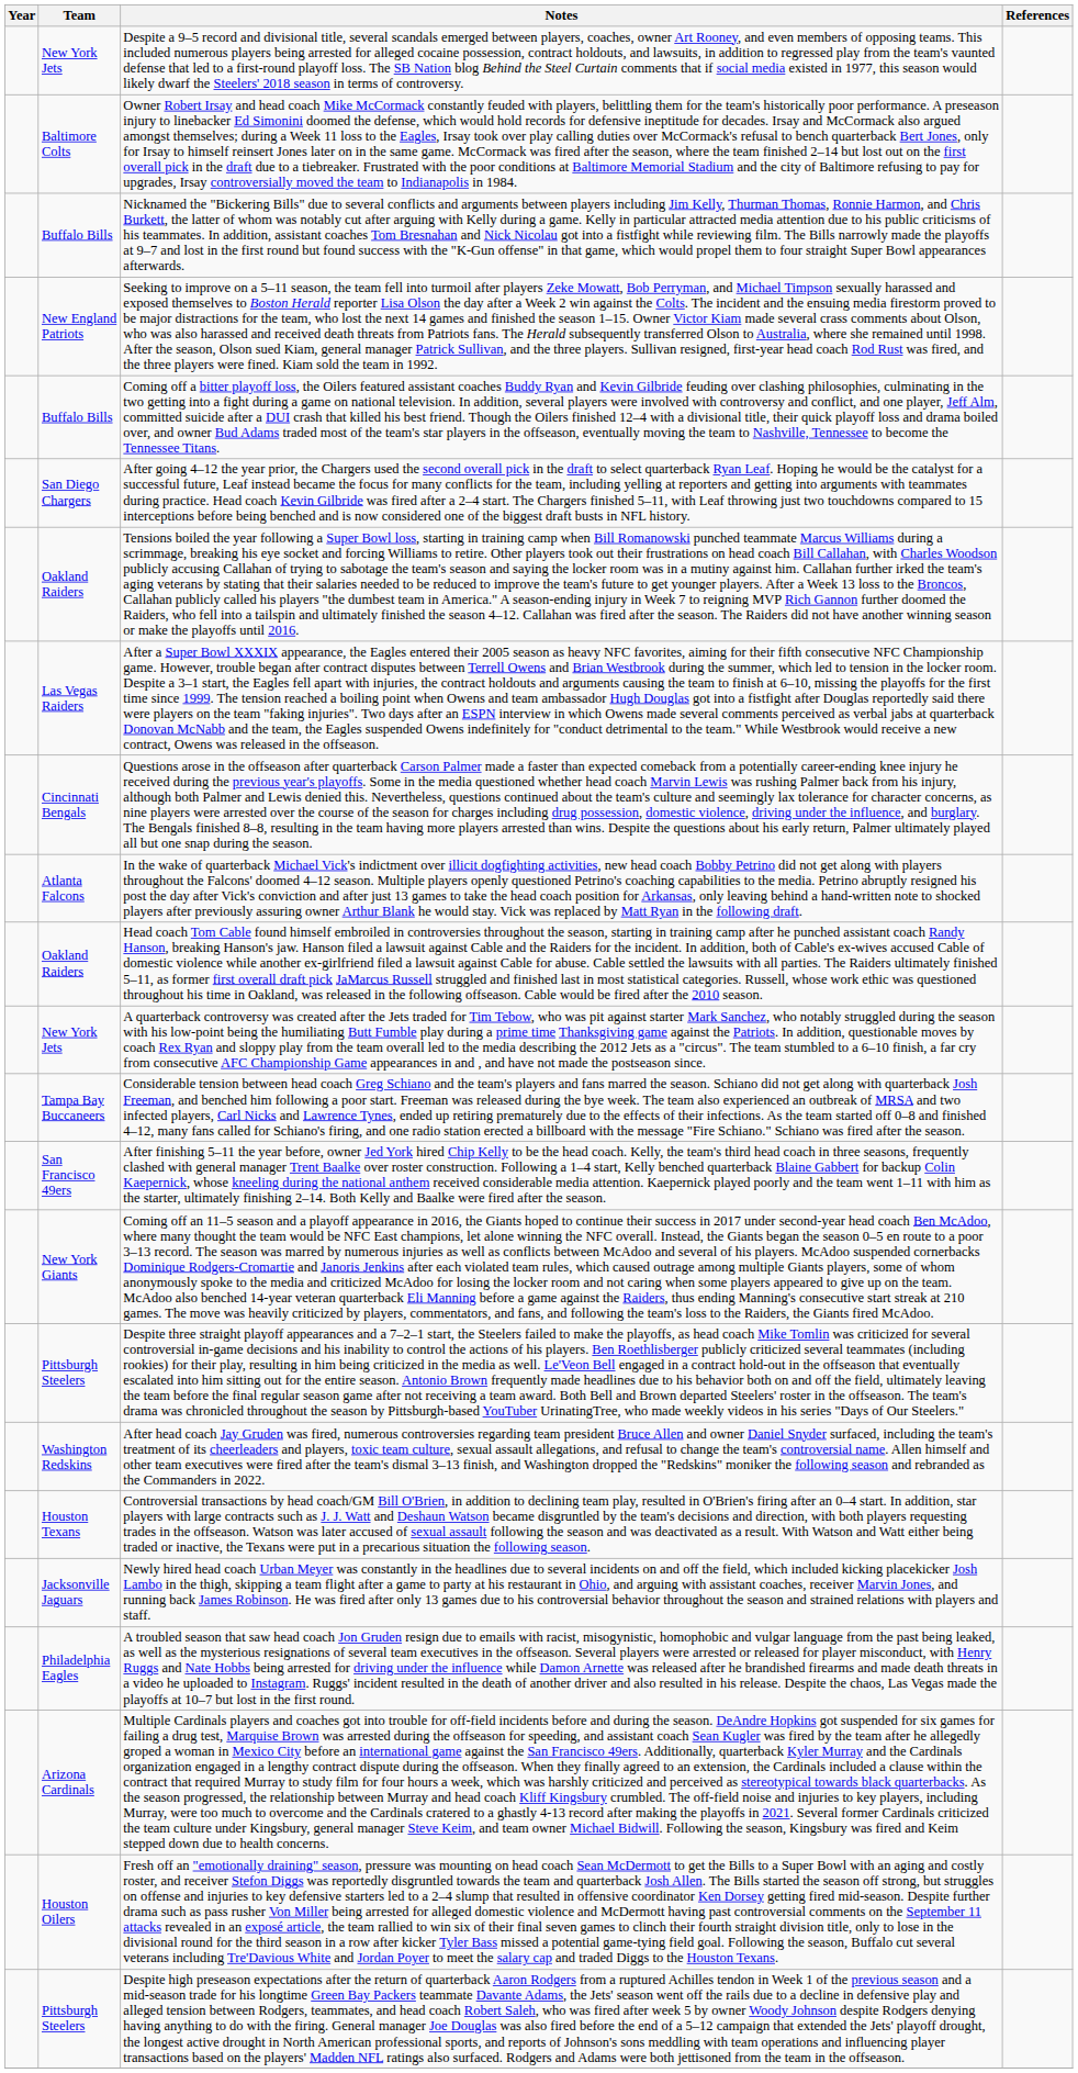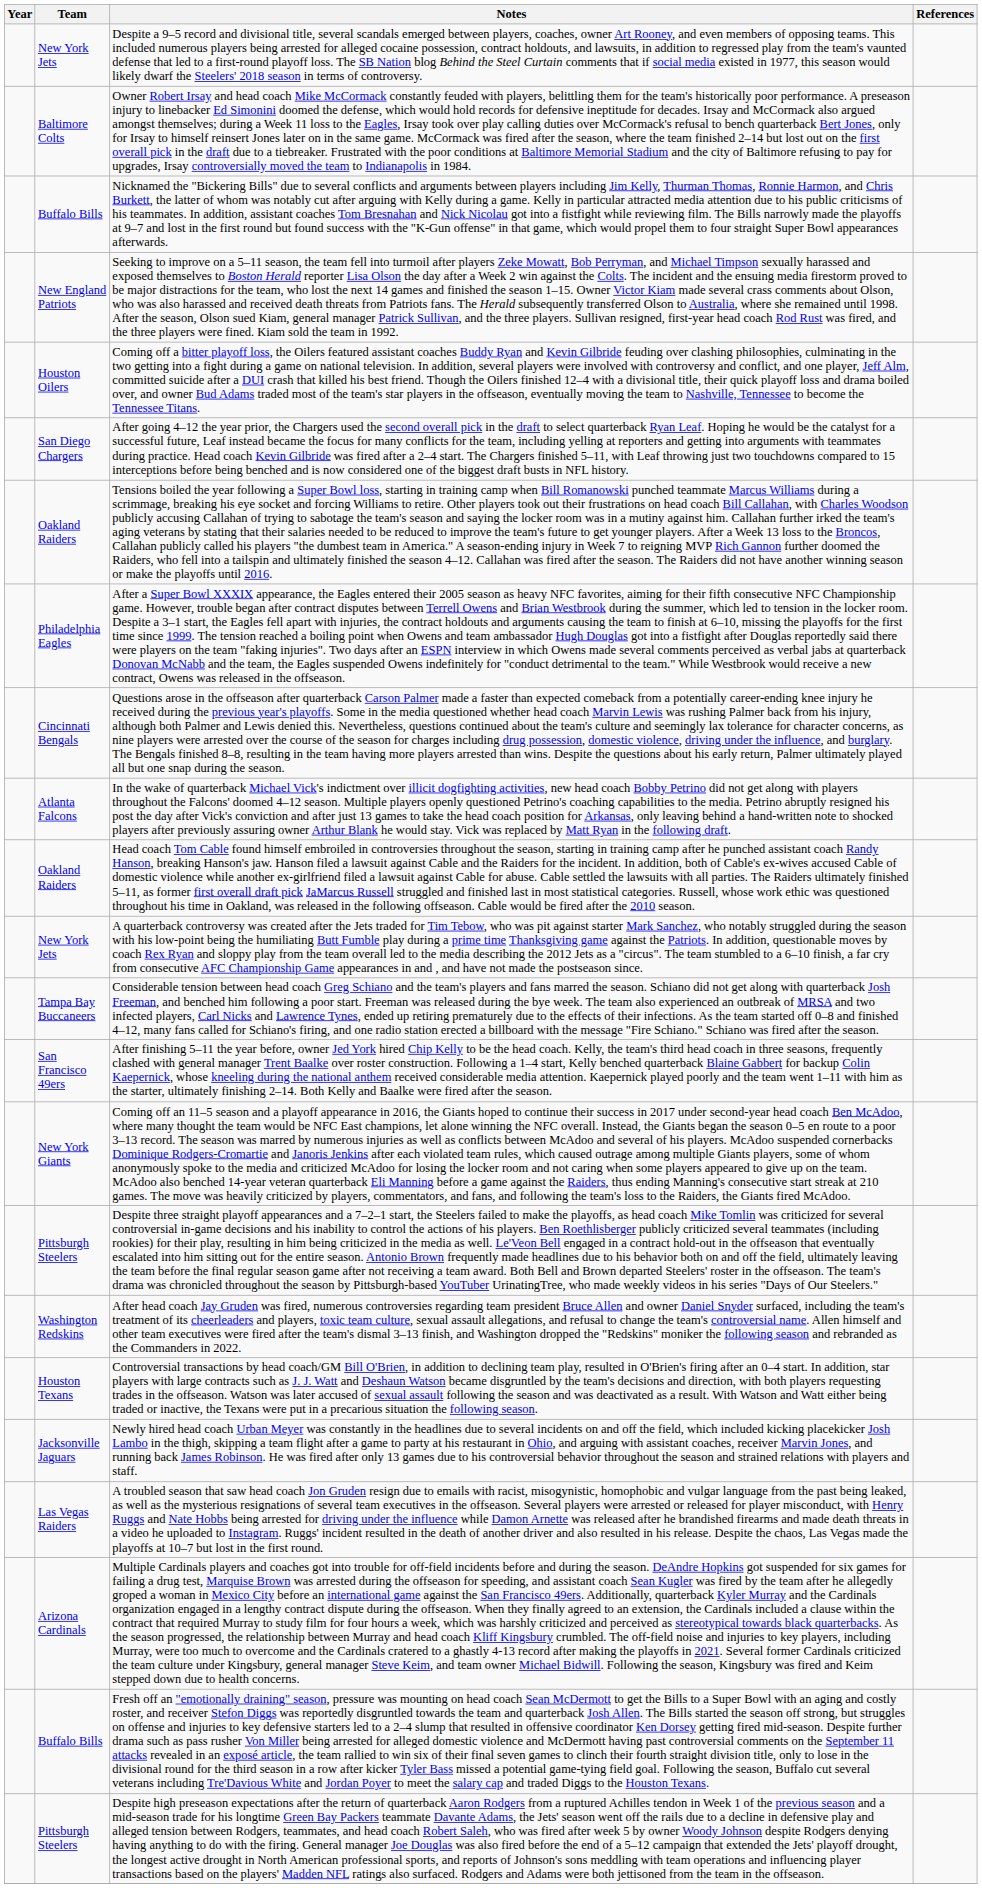row 6 | Team: Buffalo Bills -> Houston Oilers
row 9 | Team: Las Vegas Raiders -> Philadelphia Eagles
row 21 | Team: Philadelphia Eagles -> Las Vegas Raiders
row 23 | Team: Houston Oilers -> Buffalo Bills
